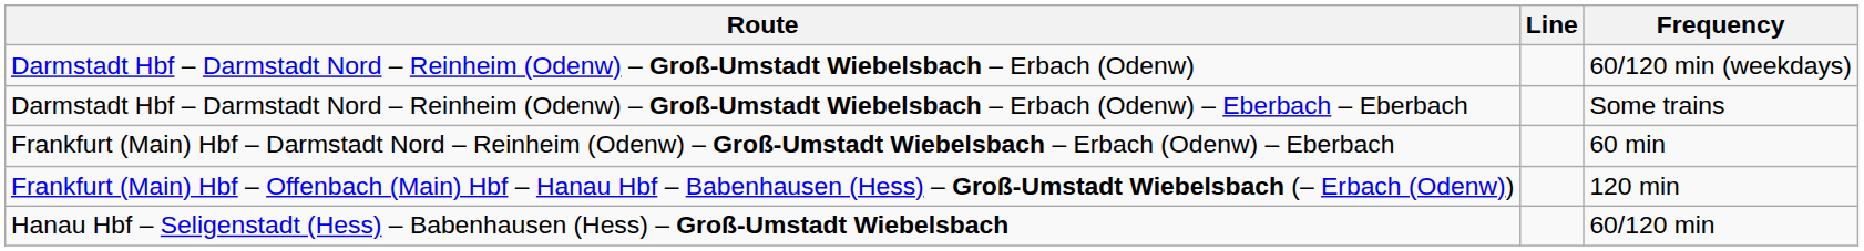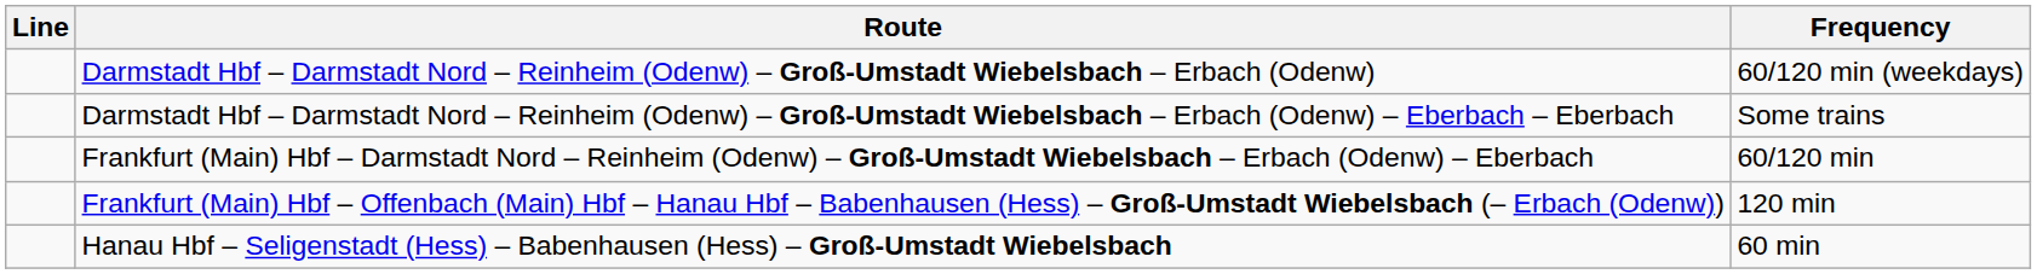columns swapped: Line <-> Route
row 4 | Frequency: 60 min -> 60/120 min
row 6 | Frequency: 60/120 min -> 60 min
